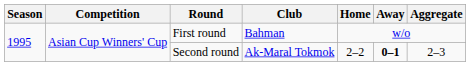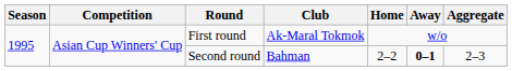First round | Club: Bahman -> Ak-Maral Tokmok
Second round | Club: Ak-Maral Tokmok -> Bahman
